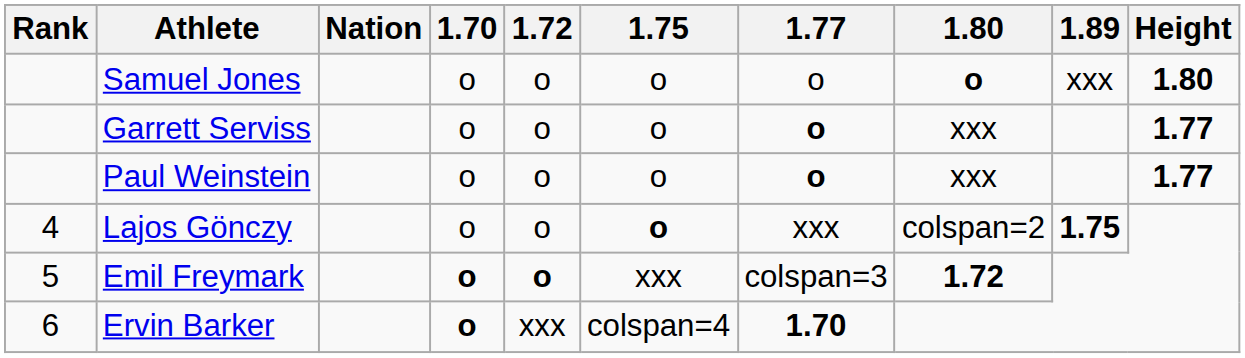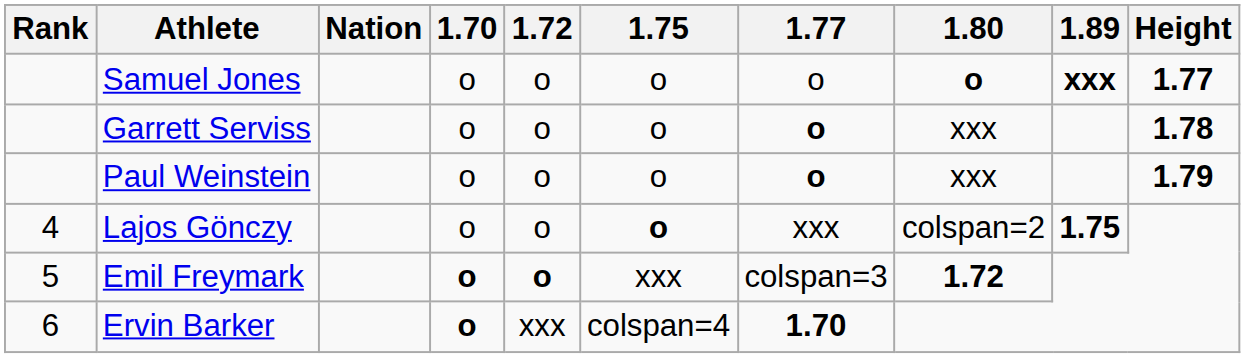Samuel Jones | 1.89: normal -> bold
Samuel Jones | Height: 1.80 -> 1.77
Garrett Serviss | Height: 1.77 -> 1.78
Paul Weinstein | Height: 1.77 -> 1.79
